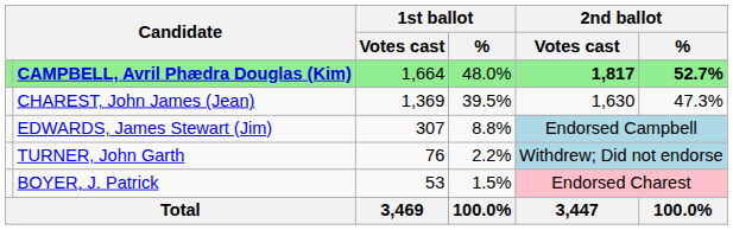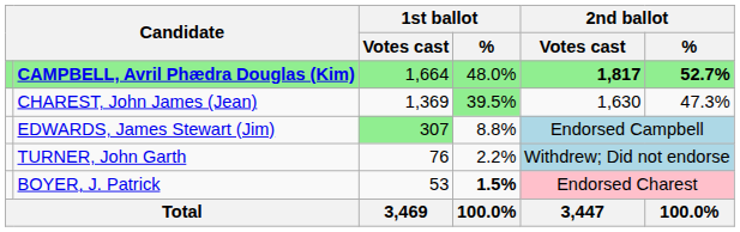CHAREST, John James (Jean) | 1st ballot / %: no background -> lightgreen background
EDWARDS, James Stewart (Jim) | 1st ballot / Votes cast: no background -> lightgreen background
BOYER, J. Patrick | 1st ballot / %: normal -> bold
